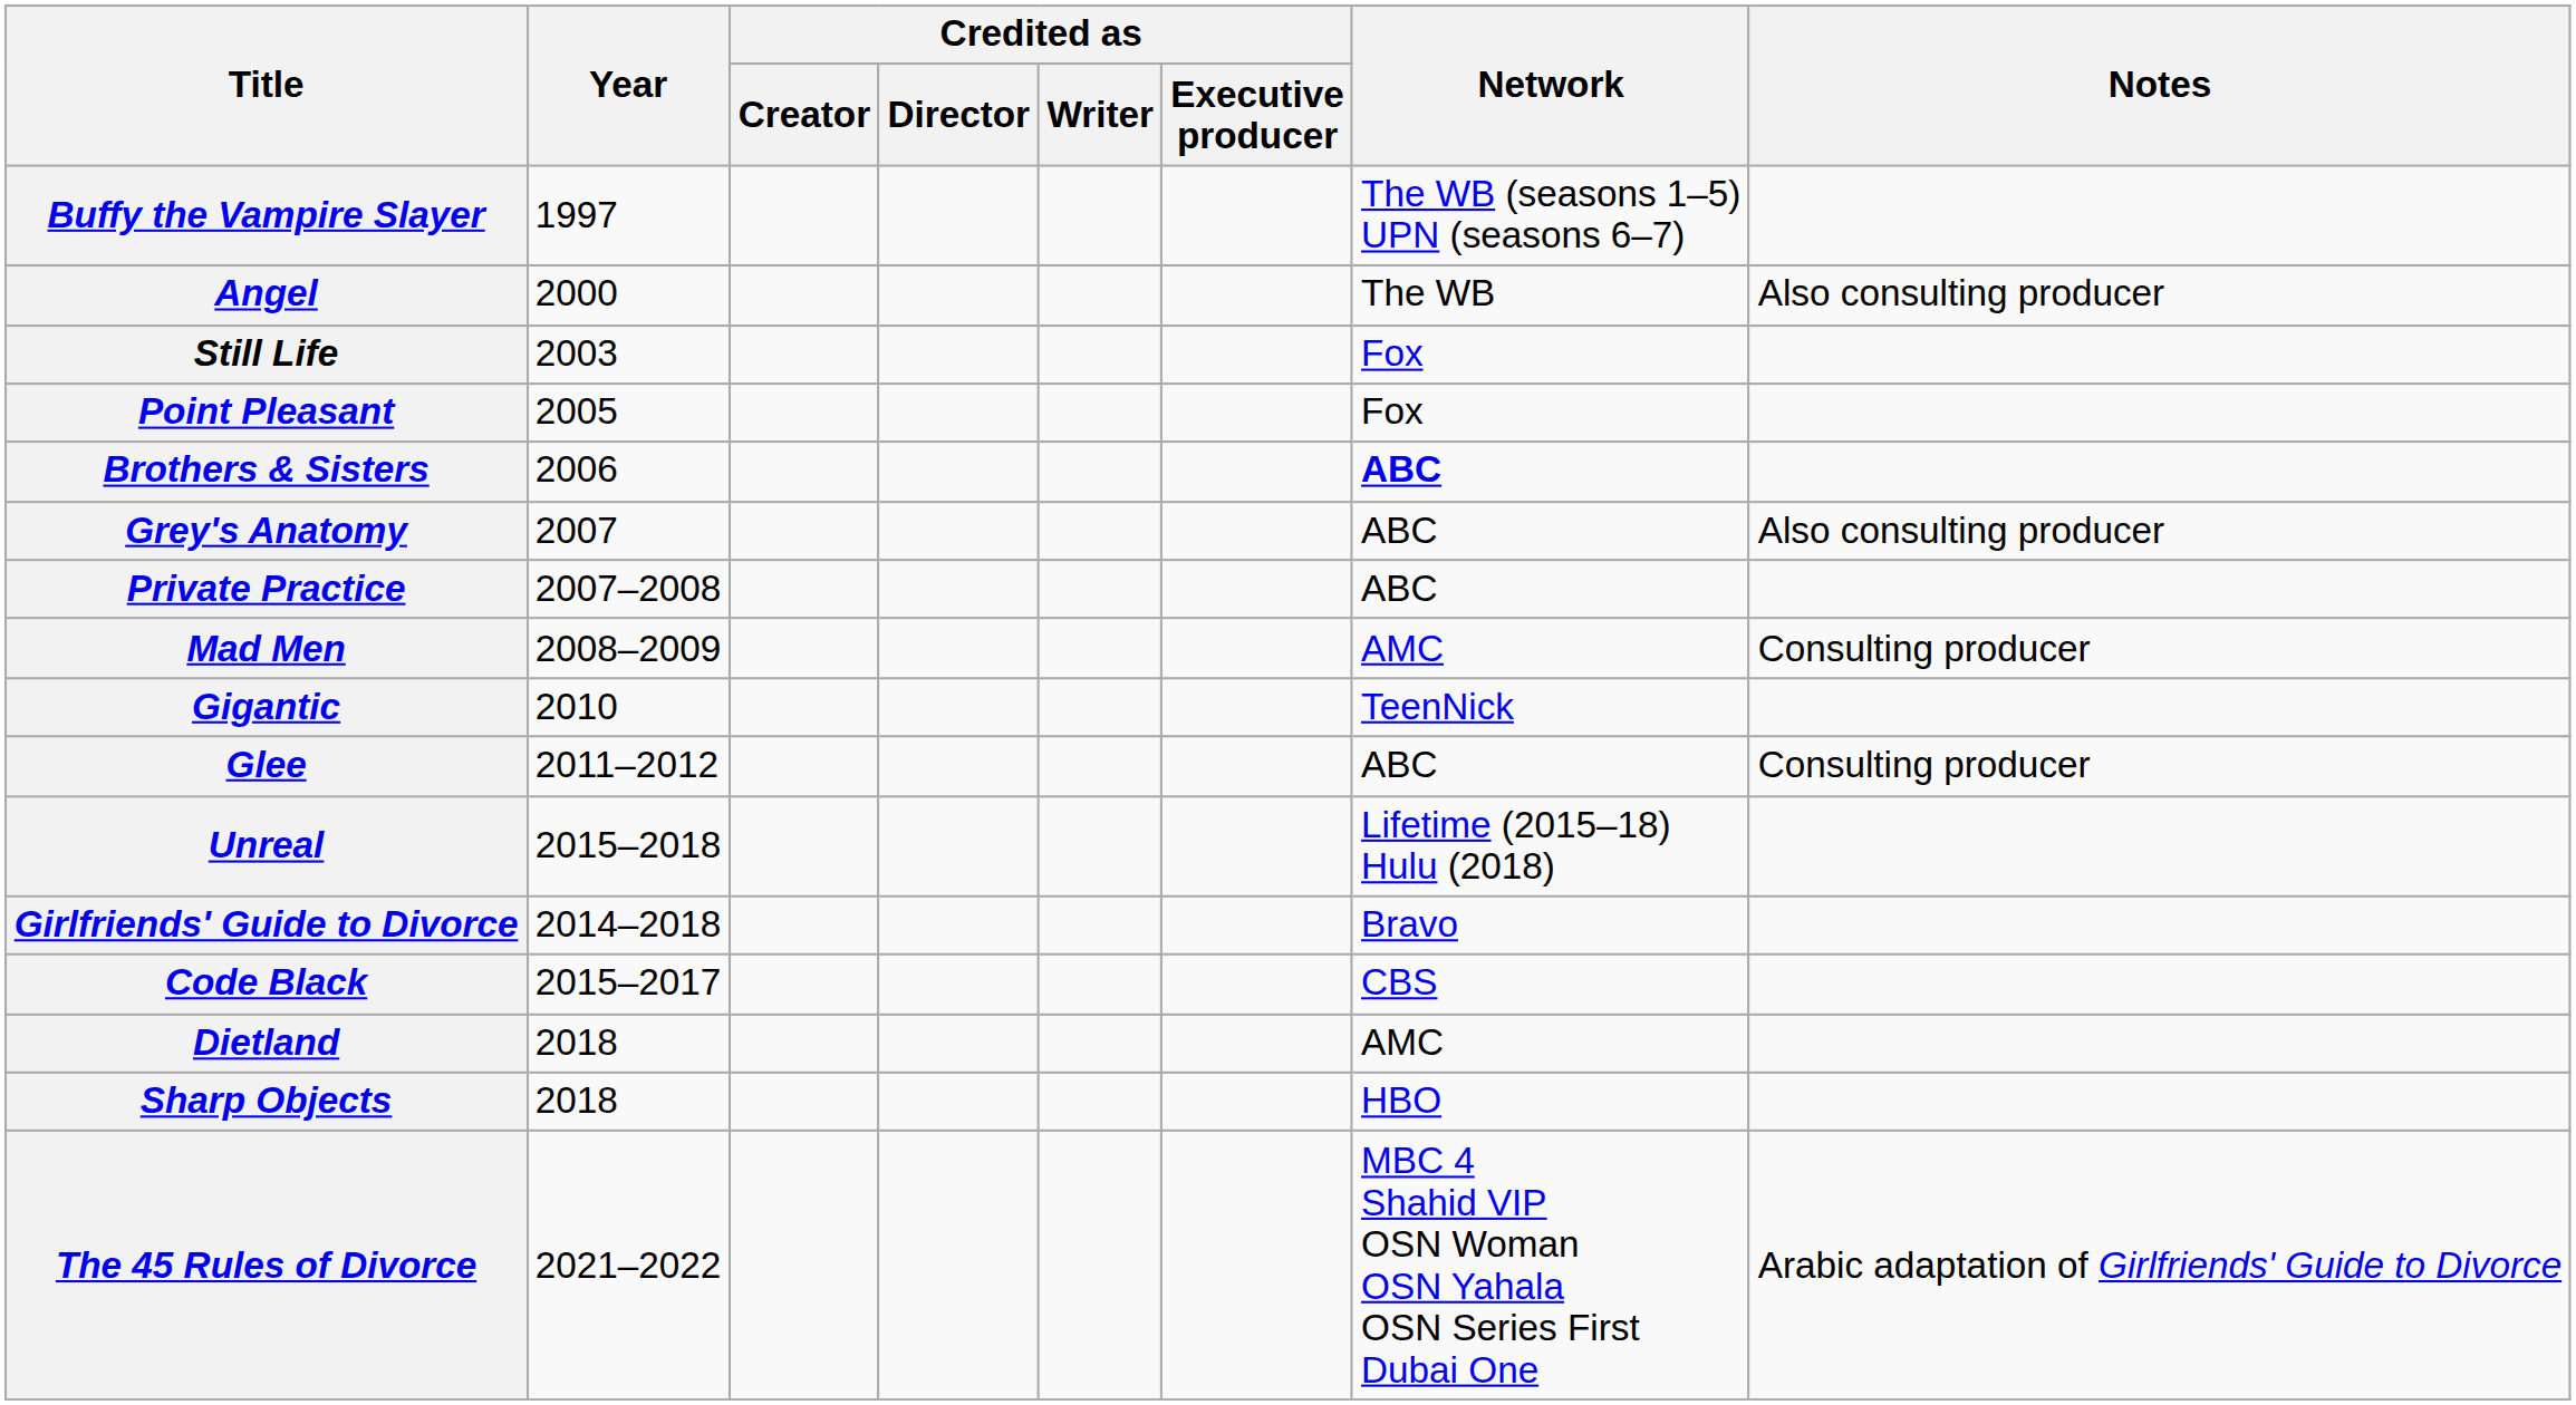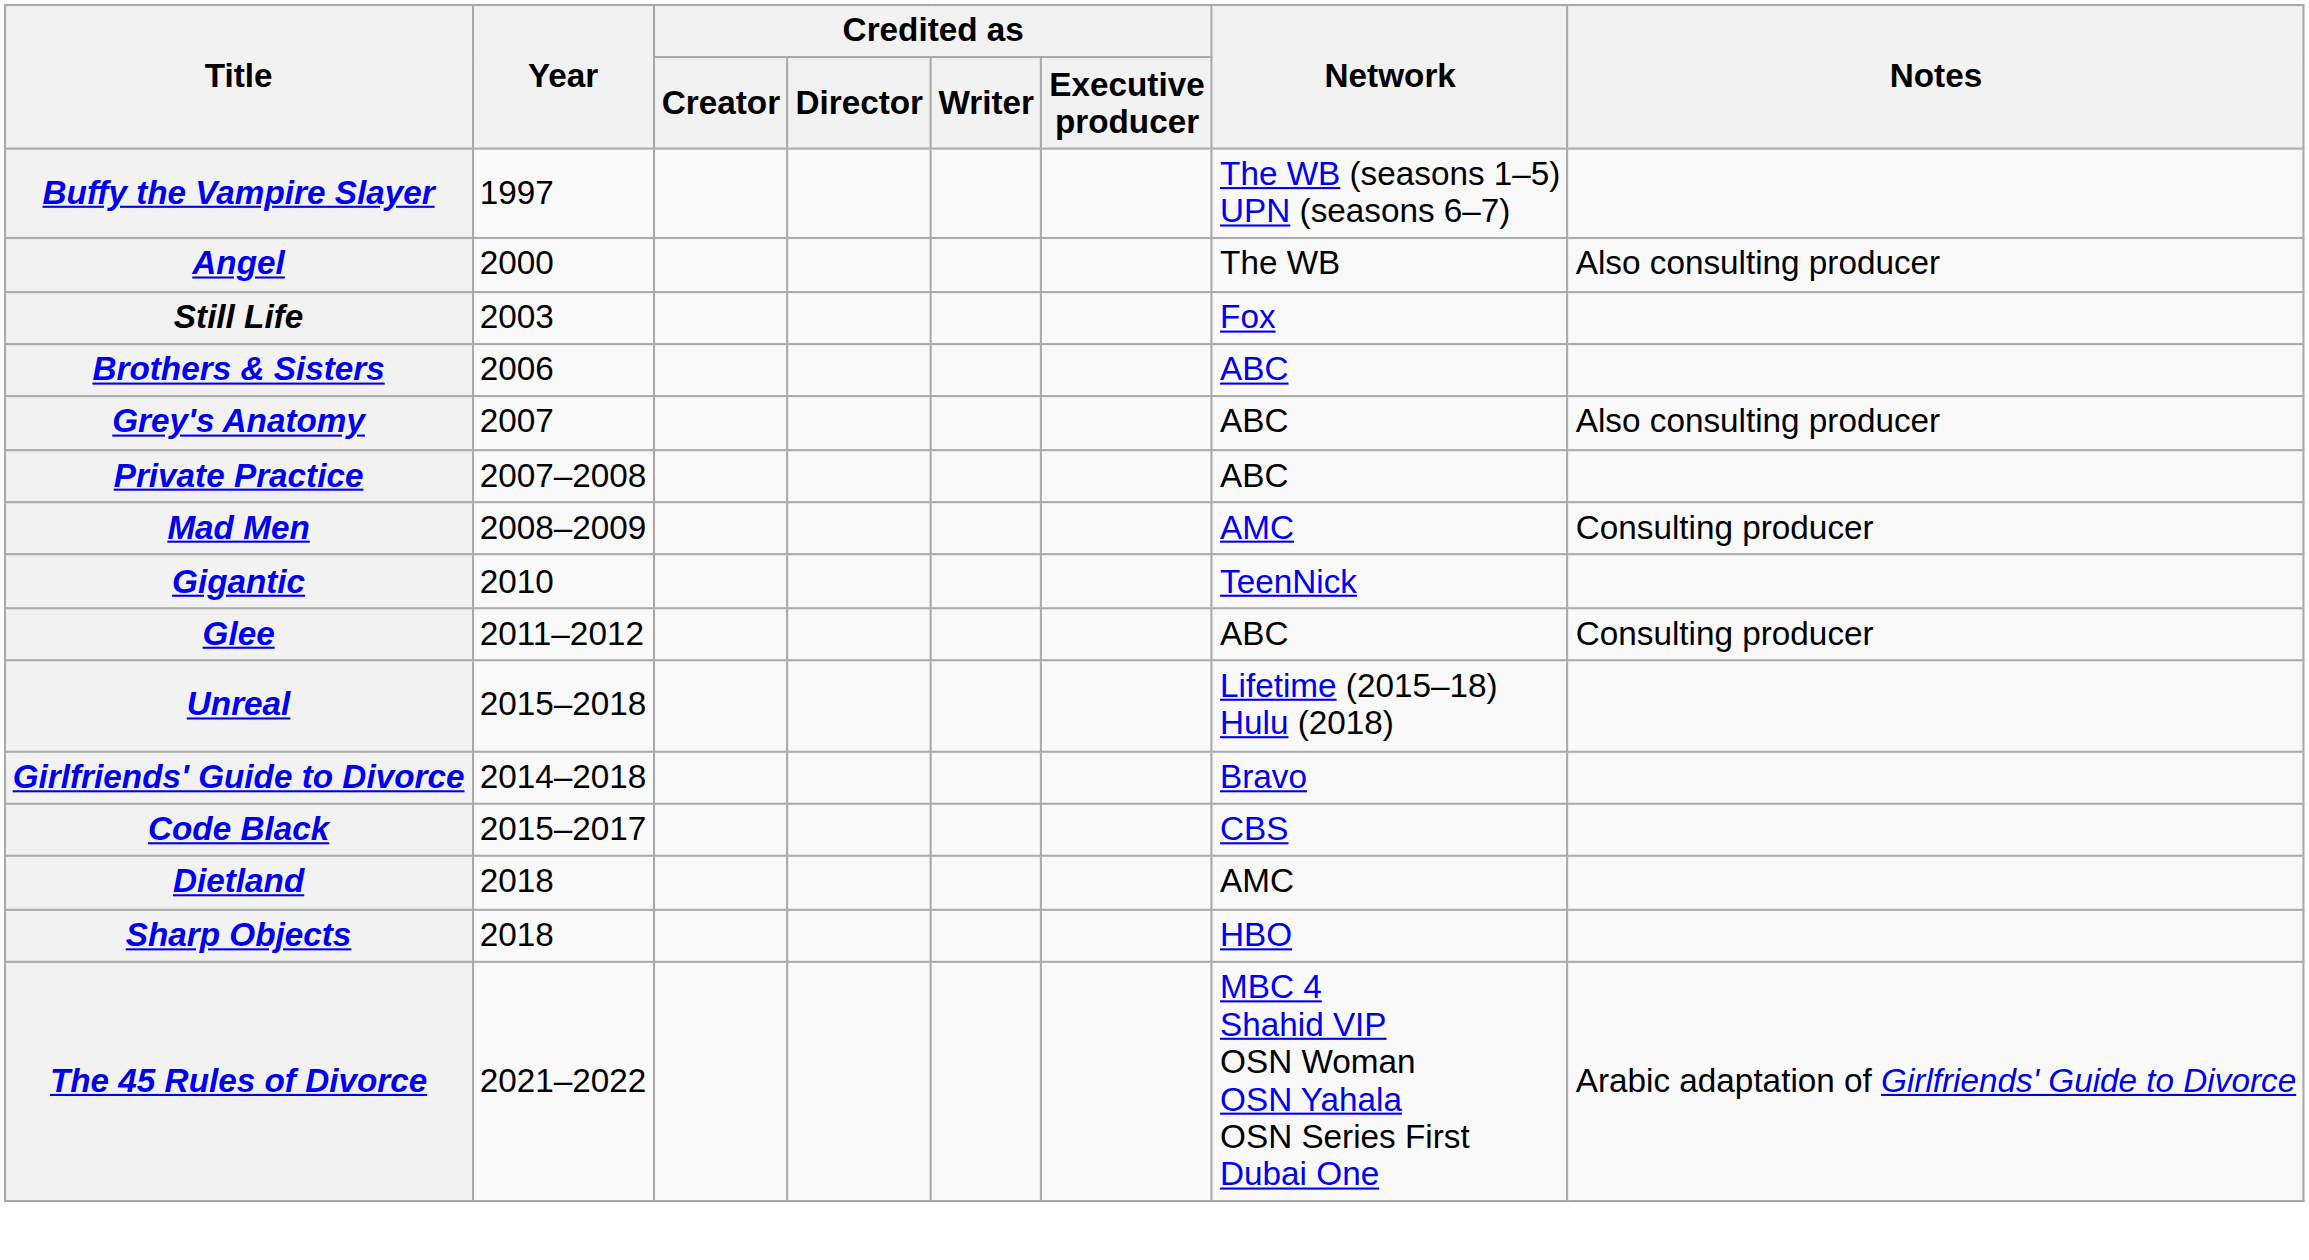- row: Point Pleasant | 2005 | Fox
Brothers & Sisters | Network: bold -> normal
